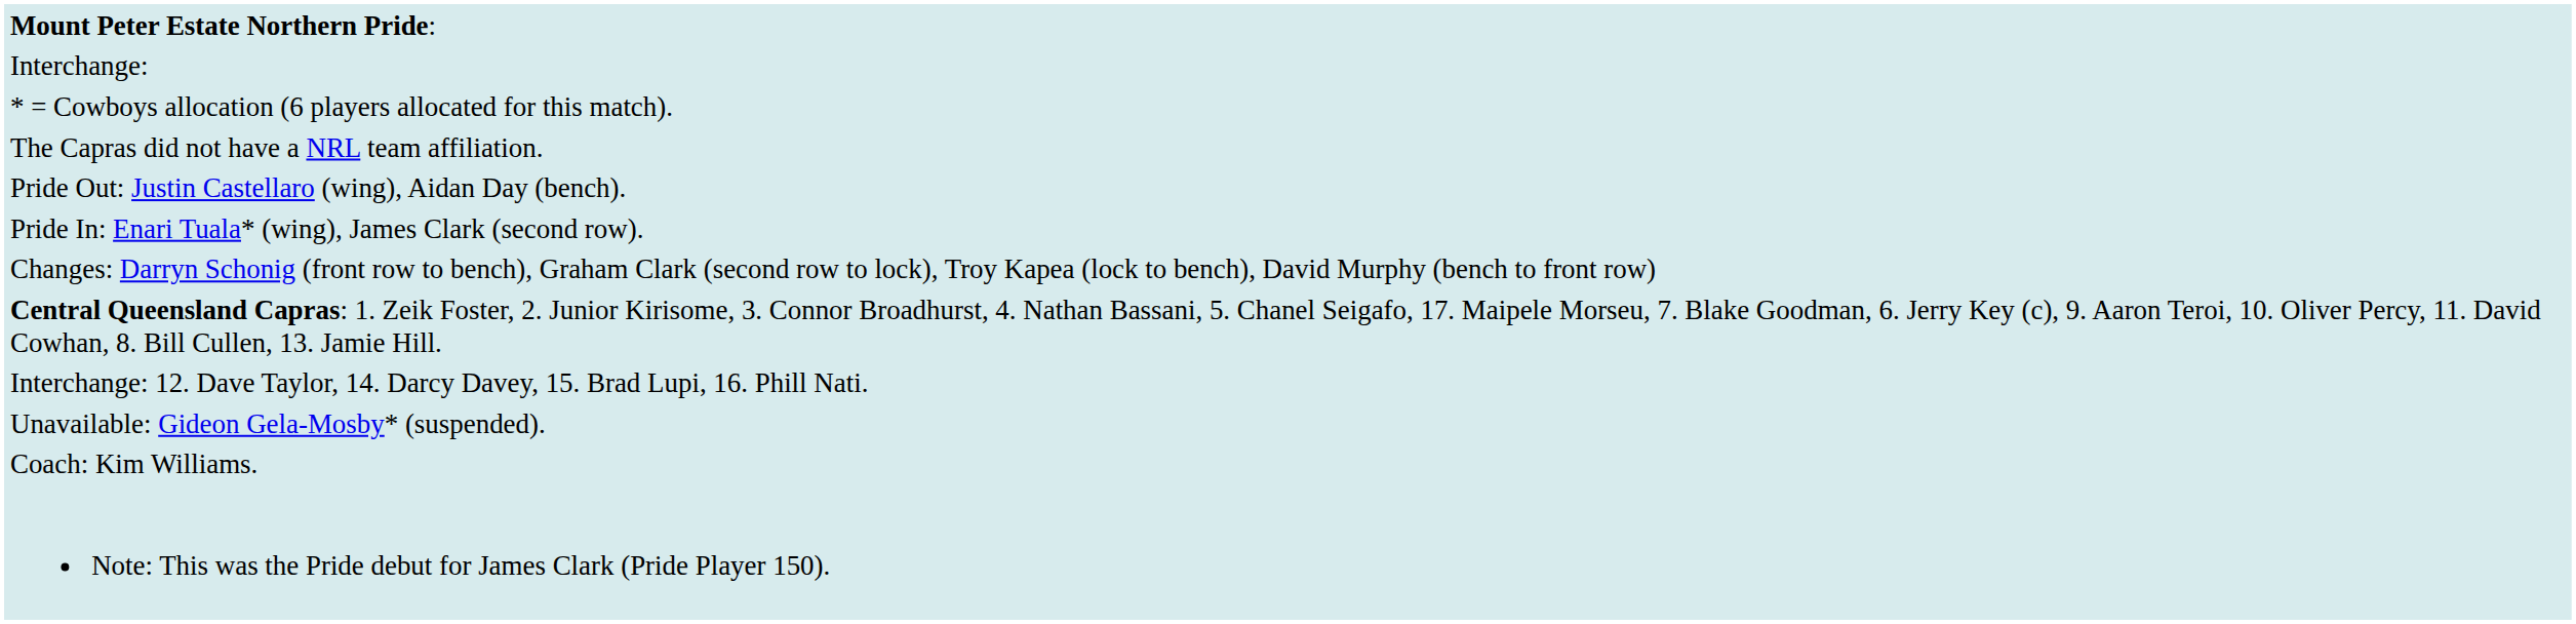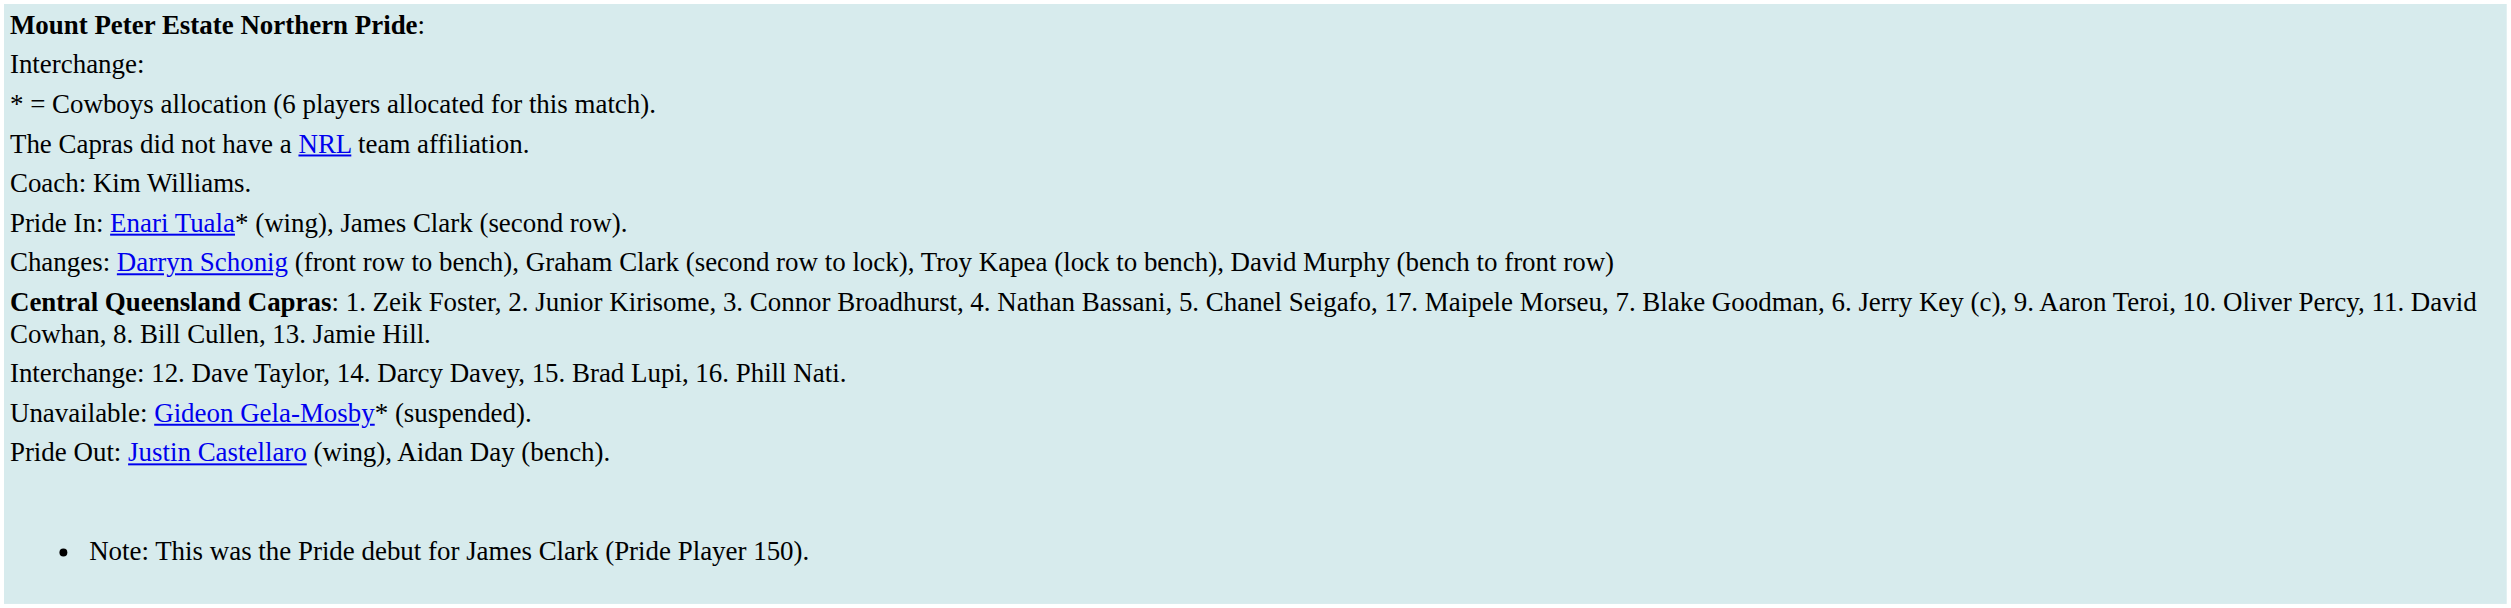row 5 | column 1: Pride Out: Justin Castellaro (wing), Aidan Day (bench). -> Coach: Kim Williams.
row 11 | column 1: Coach: Kim Williams. -> Pride Out: Justin Castellaro (wing), Aidan Day (bench).
